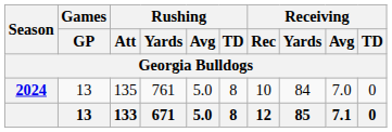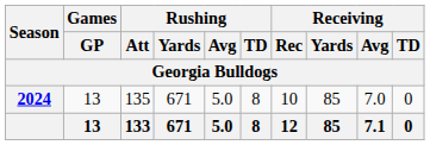2024 | Rushing / Yards: 761 -> 671
2024 | Receiving / Yards: 84 -> 85
